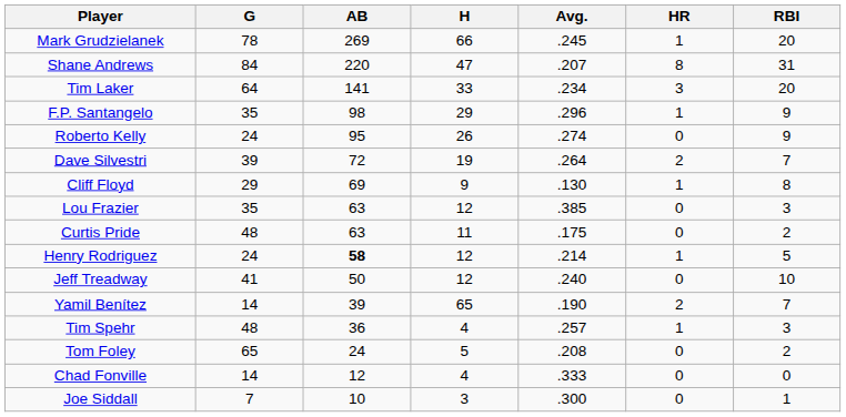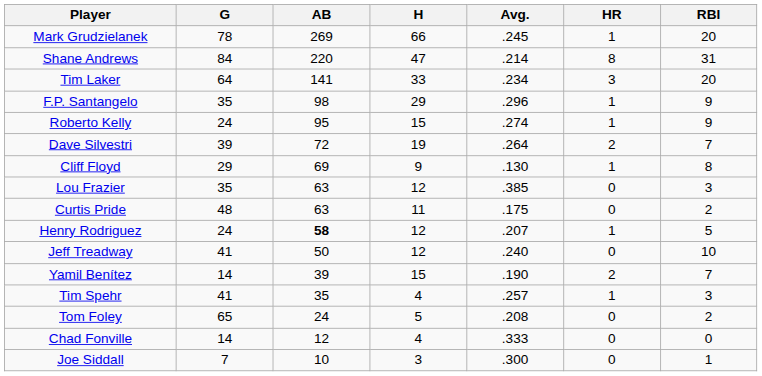Shane Andrews | Avg.: .207 -> .214
Roberto Kelly | H: 26 -> 15
Roberto Kelly | HR: 0 -> 1
Henry Rodriguez | Avg.: .214 -> .207
Yamil Benítez | H: 65 -> 15
Tim Spehr | G: 48 -> 41
Tim Spehr | AB: 36 -> 35
